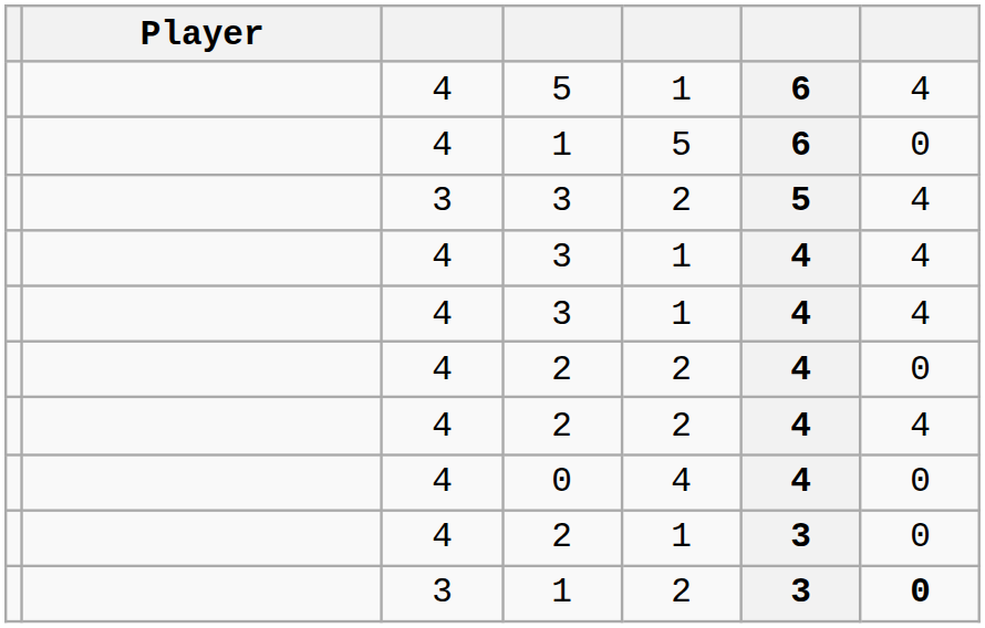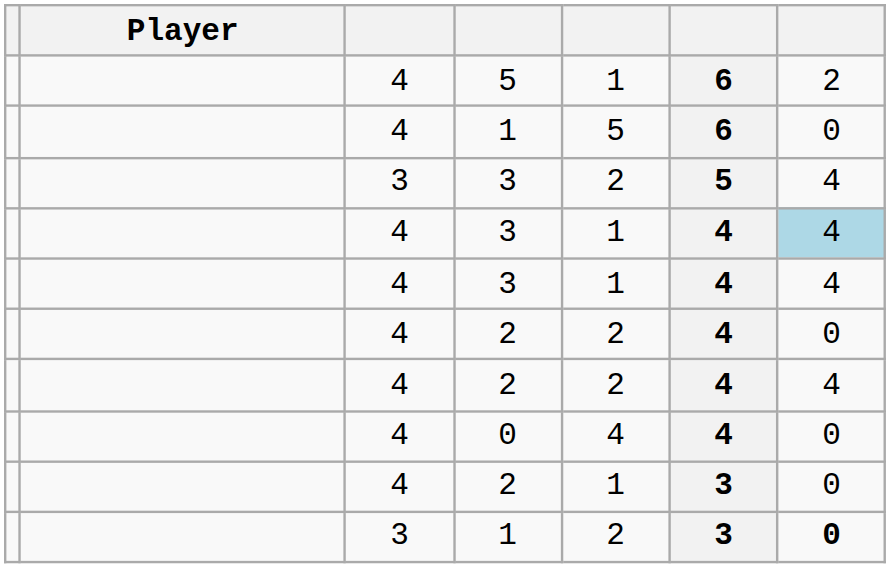row 2 | column 7: 4 -> 2
row 5 | column 7: no background -> lightblue background
